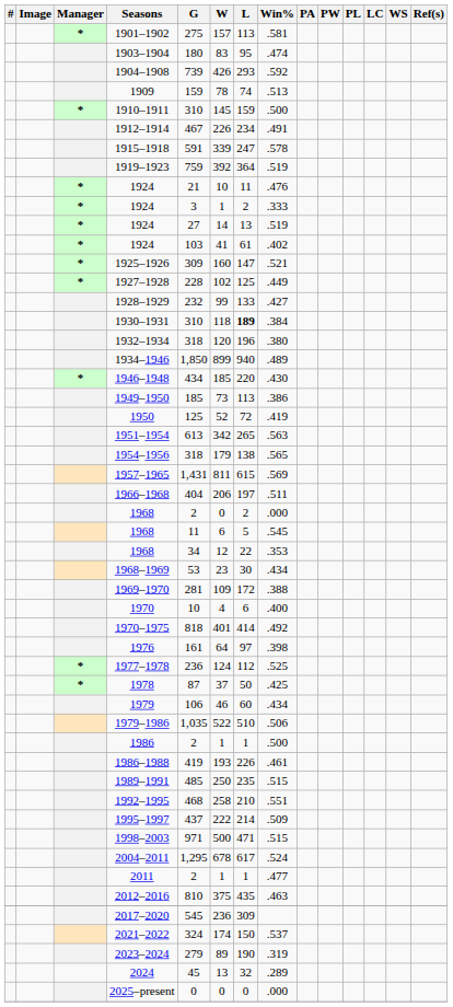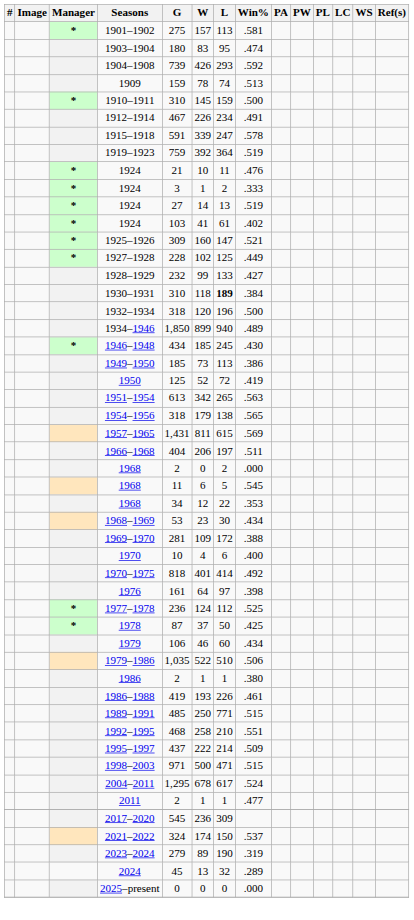1932–1934 | Win%: .380 -> .500
1946–1948 | L: 220 -> 245
1986 | Win%: .500 -> .380
1989–1991 | L: 235 -> 771
- row: 2012–2016 | 810 | 375 | 435 | .463
